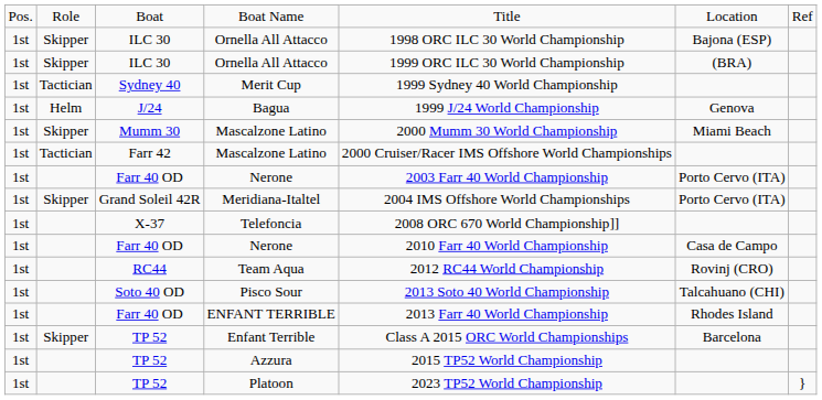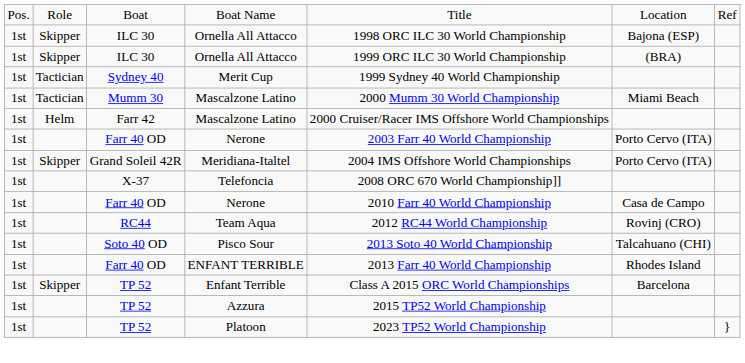- row: 1st | Helm | J/24 | Bagua | 1999 J/24 World Championship | Genova
Mumm 30 / Mascalzone Latino | column 2: Skipper -> Tactician
Farr 42 / Mascalzone Latino | column 2: Tactician -> Helm
